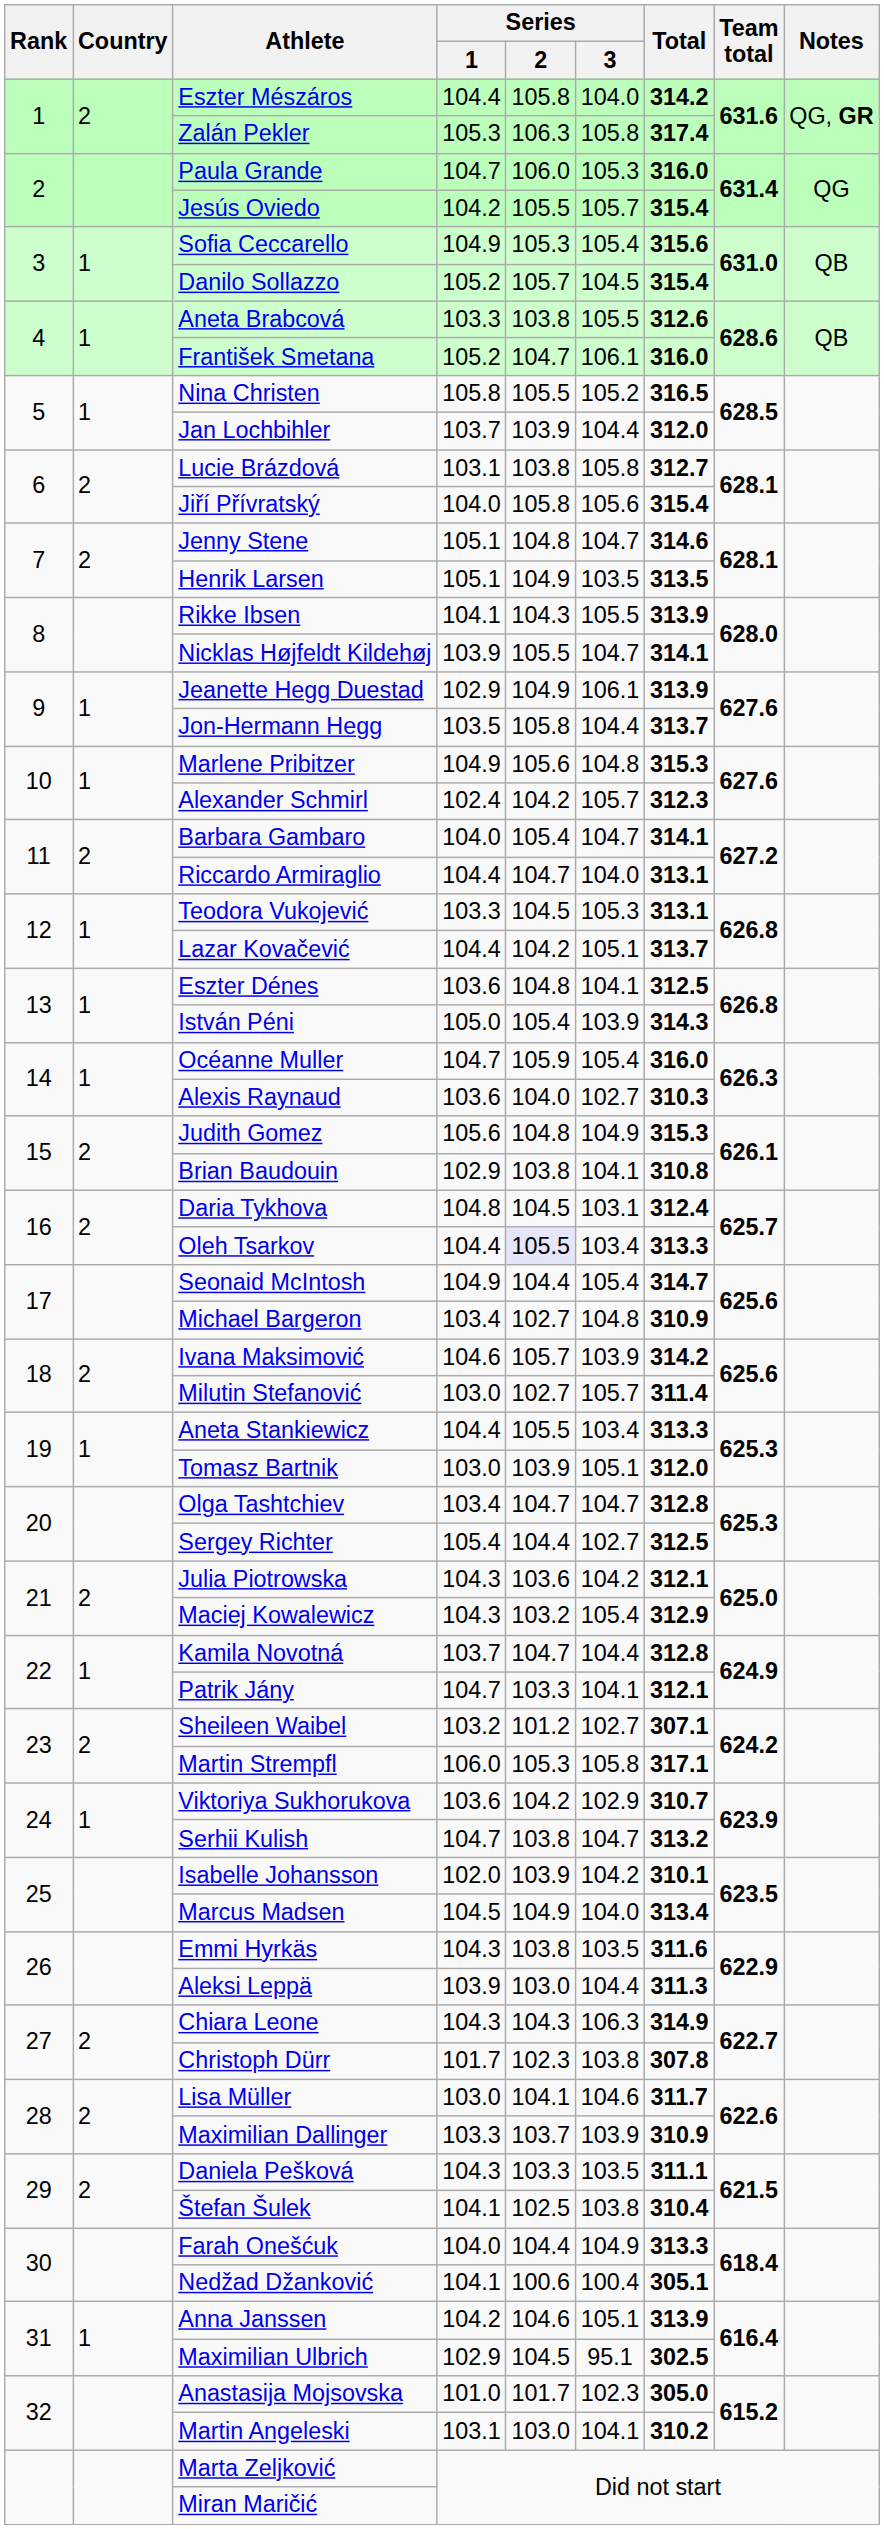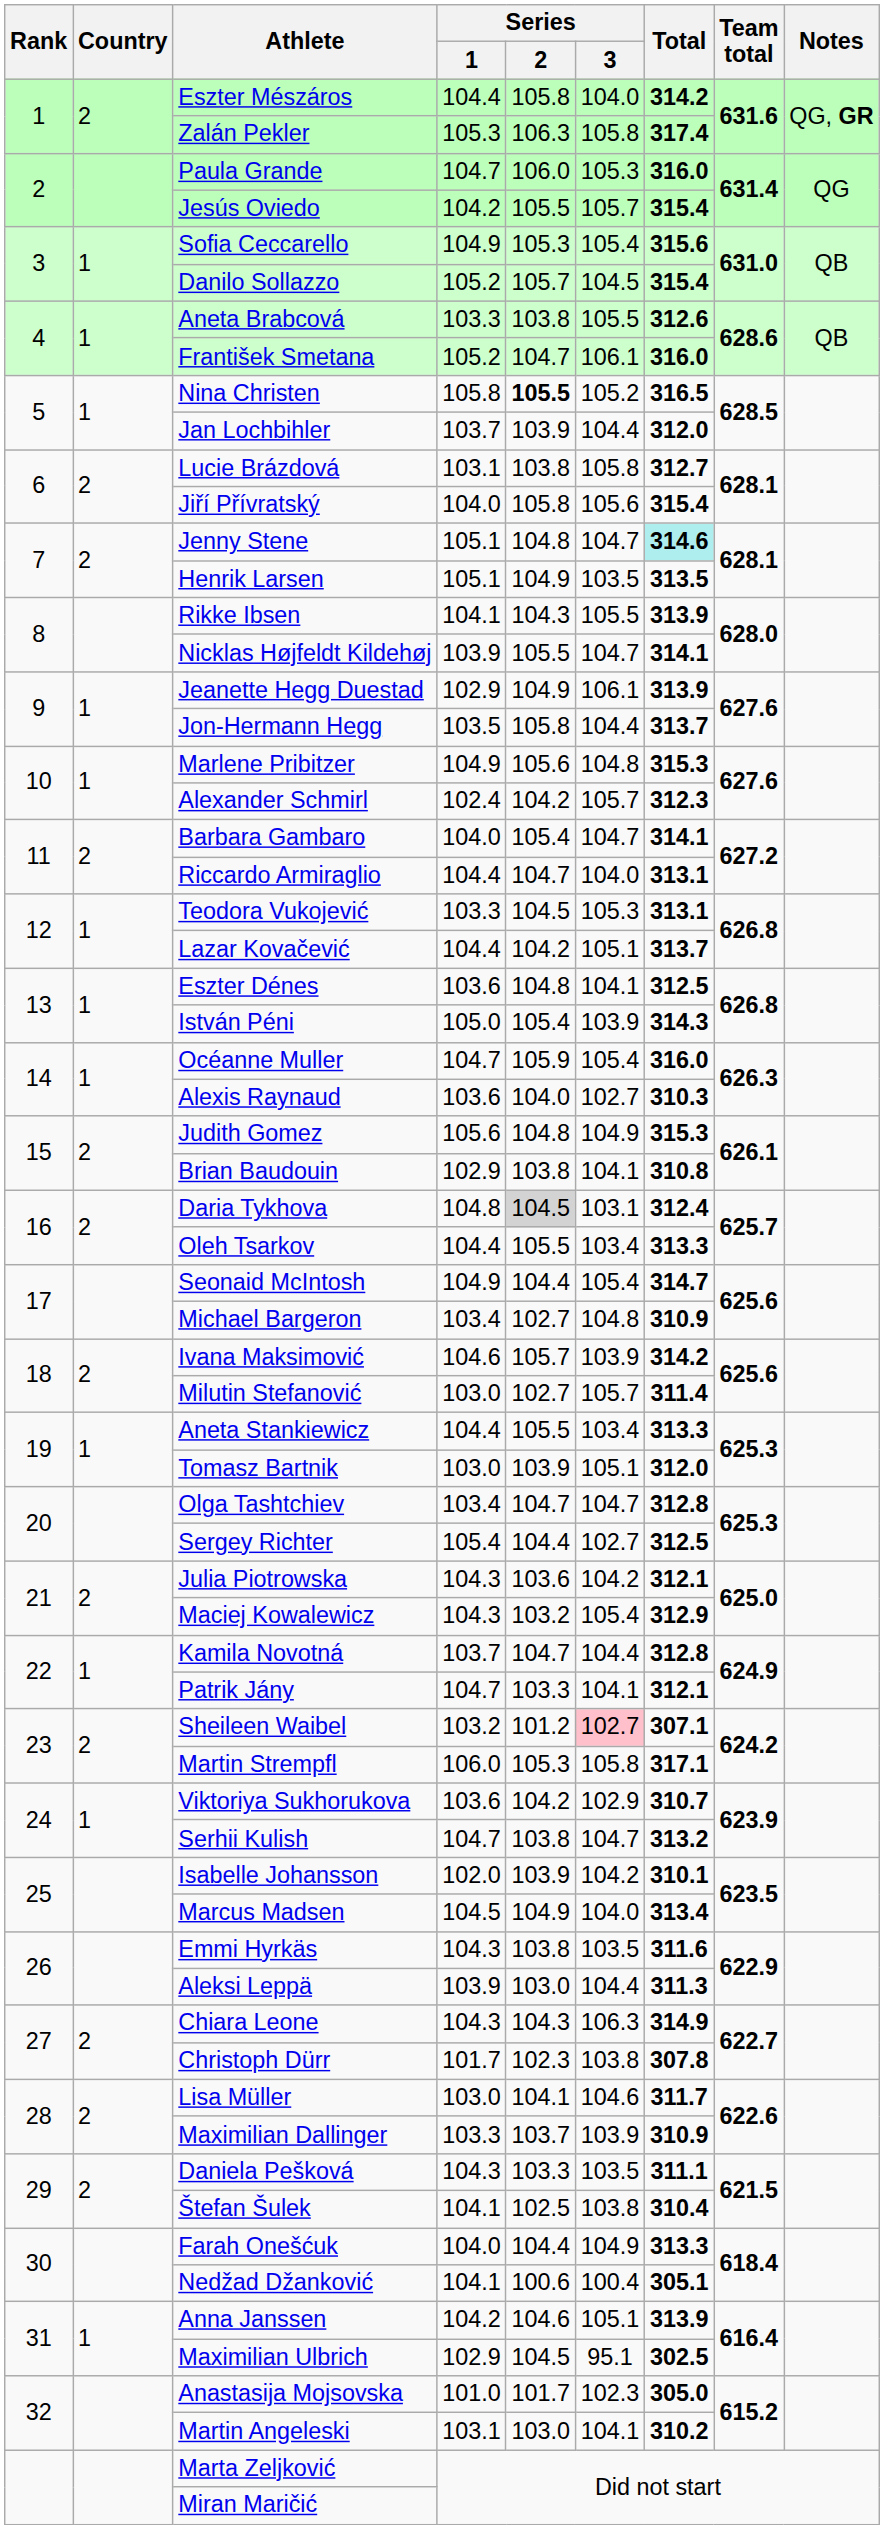Nina Christen | Series / 2: normal -> bold
Jenny Stene | Total: no background -> paleturquoise background
Daria Tykhova | Series / 2: no background -> lightgrey background
Oleh Tsarkov | Series / 2: lavender background -> no background
Sheileen Waibel | Series / 3: no background -> pink background
